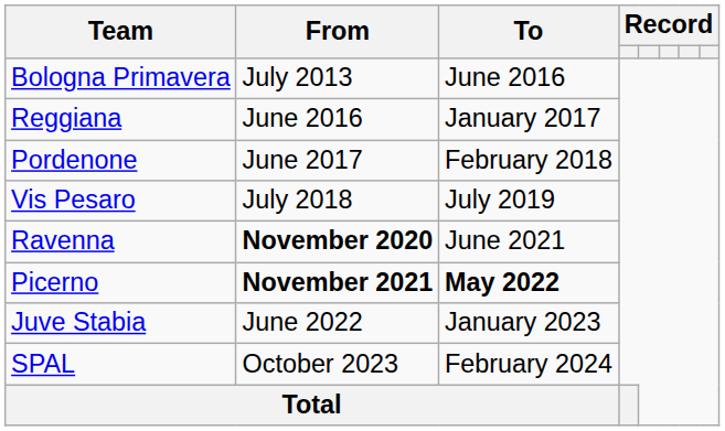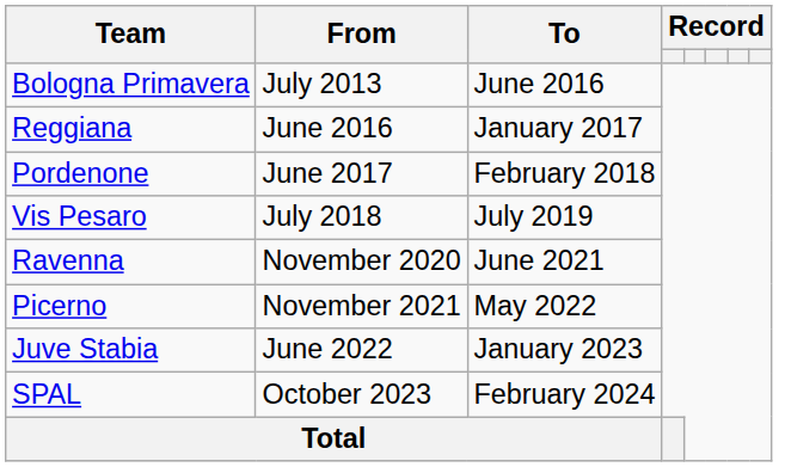Ravenna | From: bold -> normal
Picerno | From: bold -> normal
Picerno | To: bold -> normal
